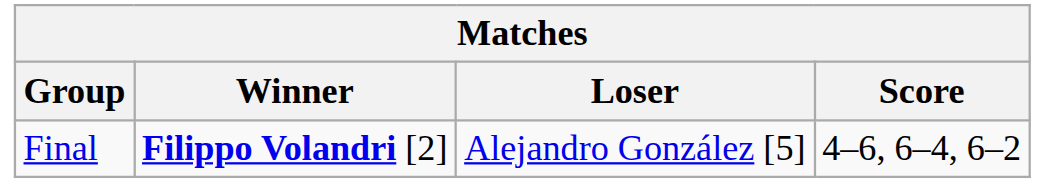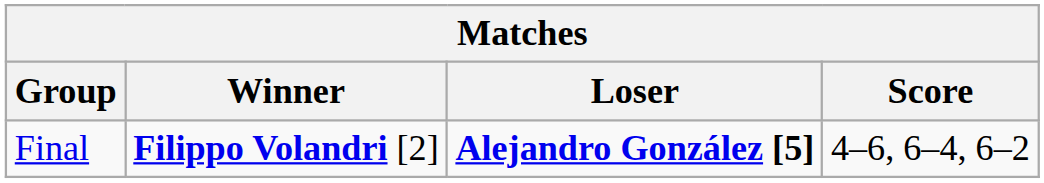Final | Loser: normal -> bold
